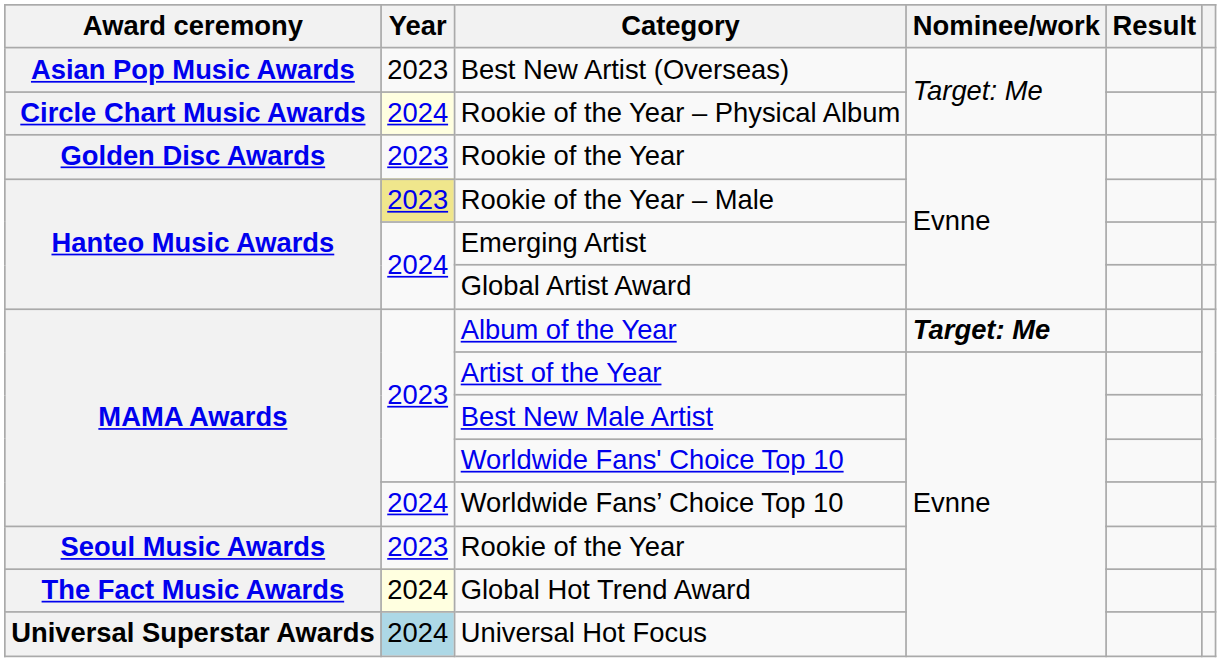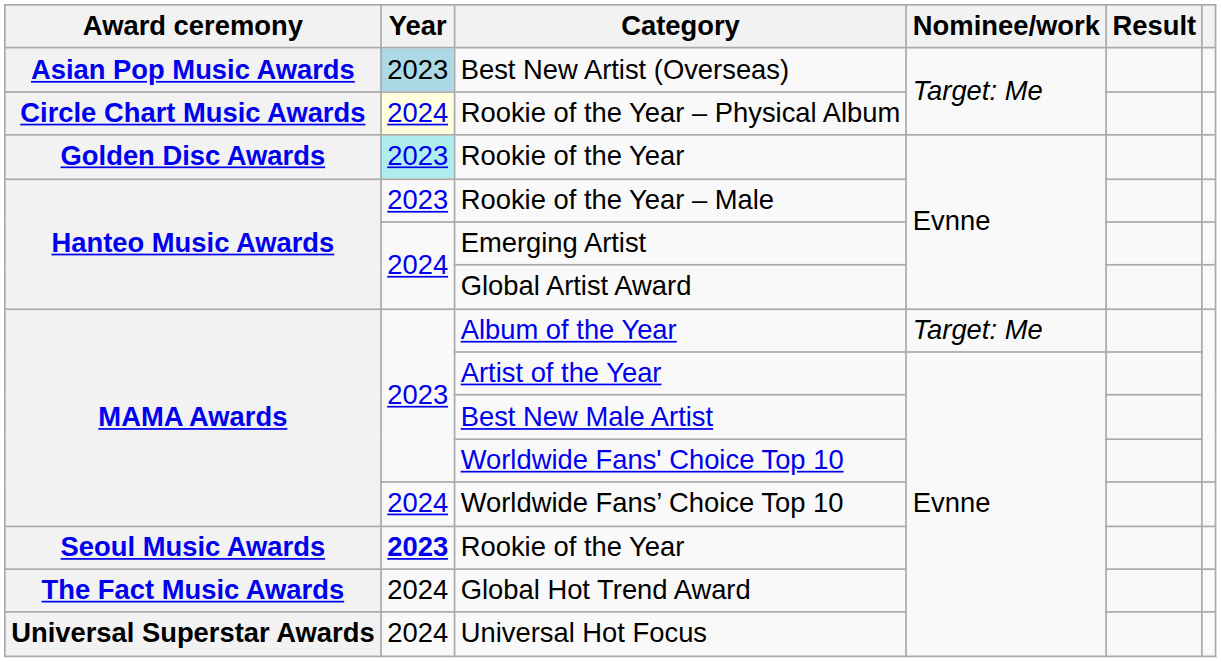Best New Artist (Overseas) | Year: no background -> lightblue background
Golden Disc Awards / Rookie of the Year | Year: no background -> paleturquoise background
Rookie of the Year – Male | Year: khaki background -> no background
Album of the Year | Nominee/work: bold -> normal
Seoul Music Awards / Rookie of the Year | Year: normal -> bold
Global Hot Trend Award | Year: lightyellow background -> no background
Universal Hot Focus | Year: lightblue background -> no background
